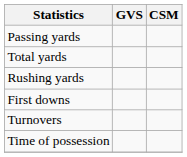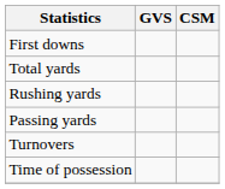rows swapped: First downs <-> Passing yards
